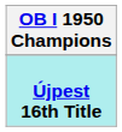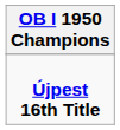row 2 | column 1: paleturquoise background -> no background
